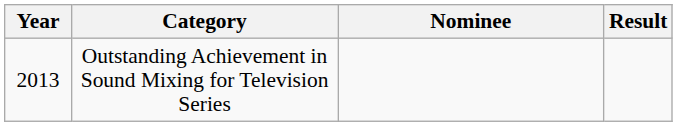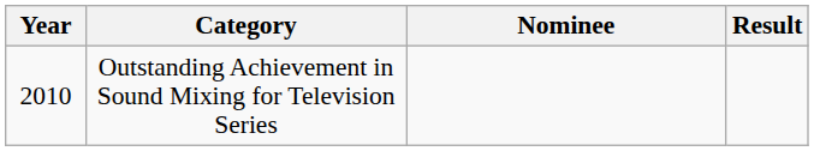row 2 | Year: 2013 -> 2010
